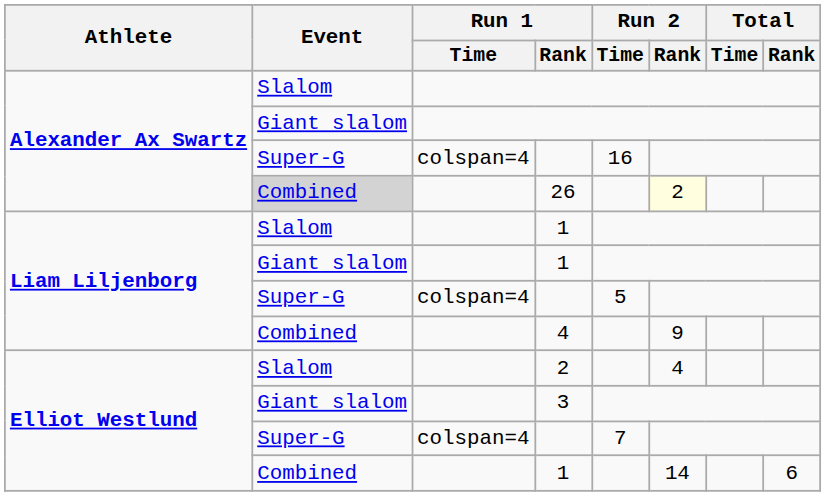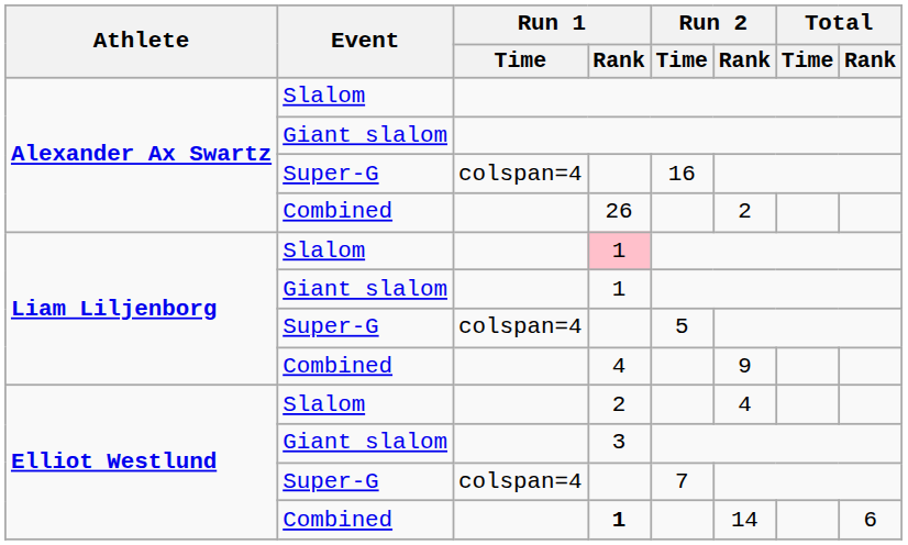26 | Event: lightgrey background -> no background
26 | Run 2 / Rank: lightyellow background -> no background
Slalom / 1 | Run 1 / Rank: no background -> pink background
Combined / 1 | Run 1 / Rank: normal -> bold
